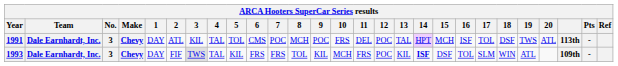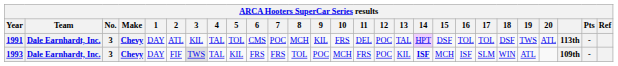1991 | 9: POC -> KIL
1991 | 15: MCH -> DSF
1991 | 16: ISF -> TOL
1993 | 9: KIL -> POC
1993 | 15: DSF -> MCH
1993 | 16: TOL -> ISF
